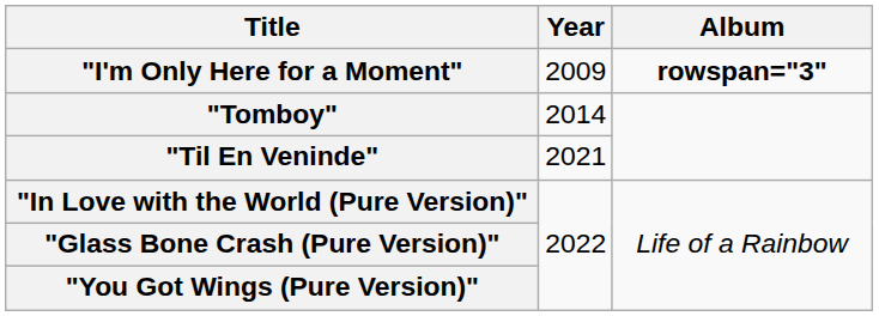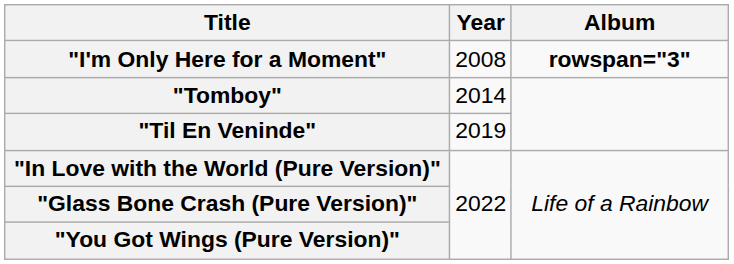"I'm Only Here for a Moment" | Year: 2009 -> 2008
"Til En Veninde" | Year: 2021 -> 2019
